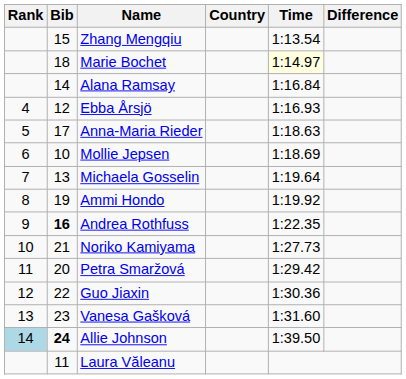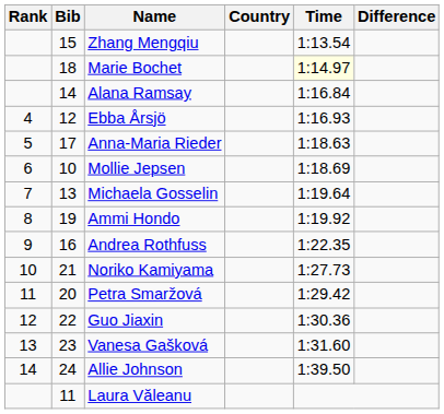Andrea Rothfuss | Bib: bold -> normal
Allie Johnson | Rank: lightblue background -> no background
Allie Johnson | Bib: bold -> normal
